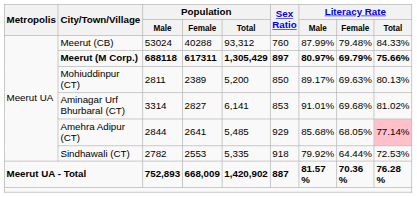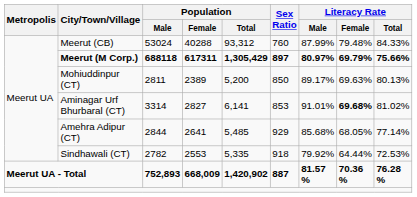Aminagar Urf Bhurbaral (CT) | Literacy Rate / Female: normal -> bold
Amehra Adipur (CT) | Literacy Rate / Total: pink background -> no background
